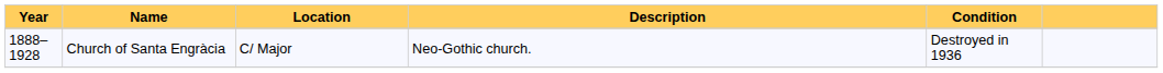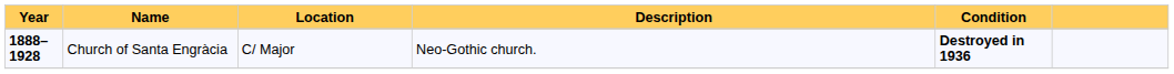Church of Santa Engràcia | Year: normal -> bold
Church of Santa Engràcia | Condition: normal -> bold
